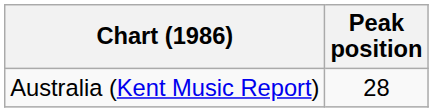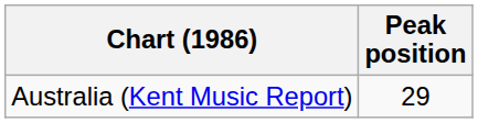Australia (Kent Music Report) | Peak position: 28 -> 29
